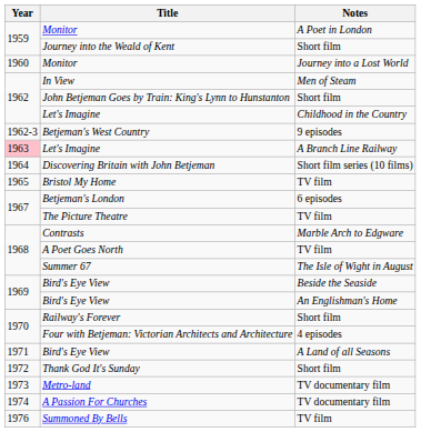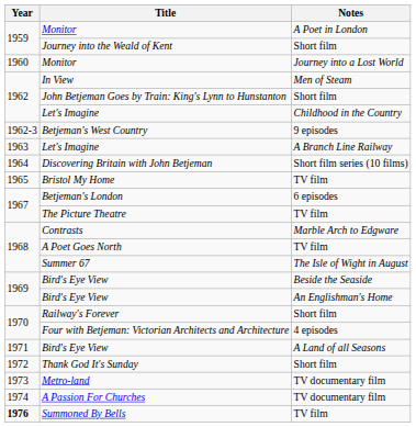Let's Imagine / A Branch Line Railway | Year: pink background -> no background
Summoned By Bells | Year: normal -> bold
